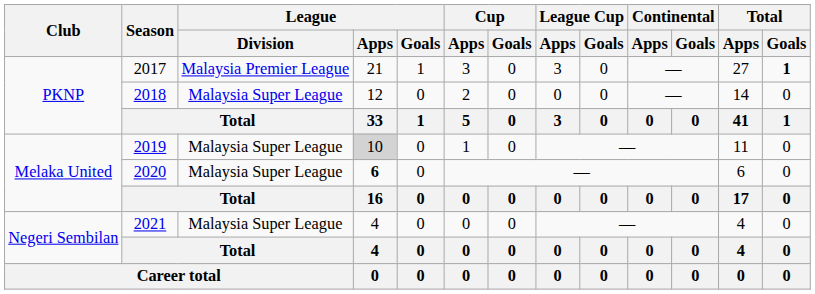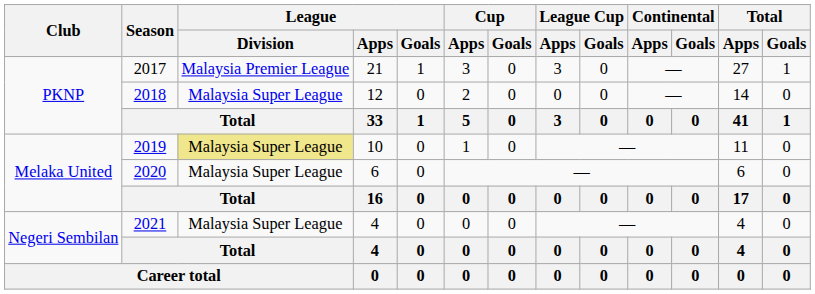2017 | Total / Goals: bold -> normal
2019 | League / Division: no background -> khaki background
2019 | League / Apps: lightgrey background -> no background
2020 | League / Apps: bold -> normal
